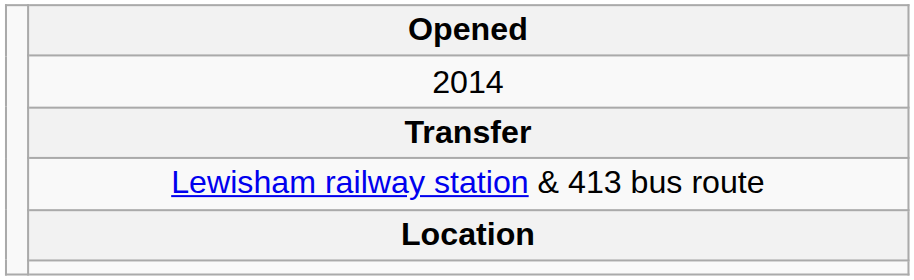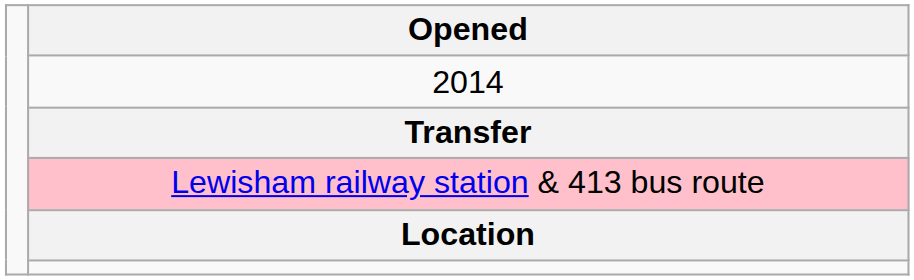Lewisham railway station & 413 bus route | Opened: no background -> pink background
